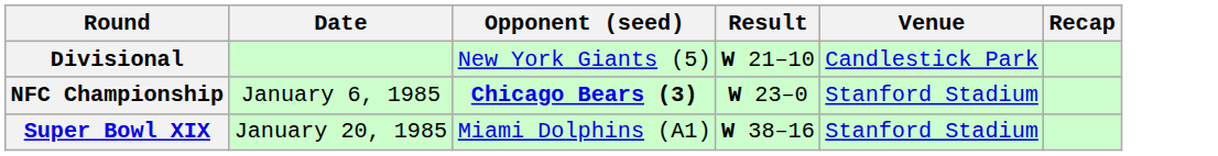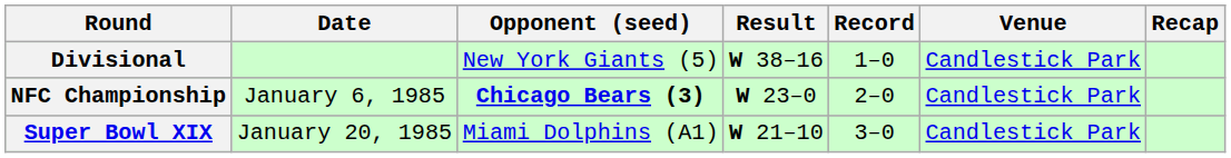+ column: Record | 1–0 | 2–0 | 3–0
Divisional | Result: W 21–10 -> W 38–16
NFC Championship | Venue: Stanford Stadium -> Candlestick Park
Super Bowl XIX | Result: W 38–16 -> W 21–10
Super Bowl XIX | Venue: Stanford Stadium -> Candlestick Park
